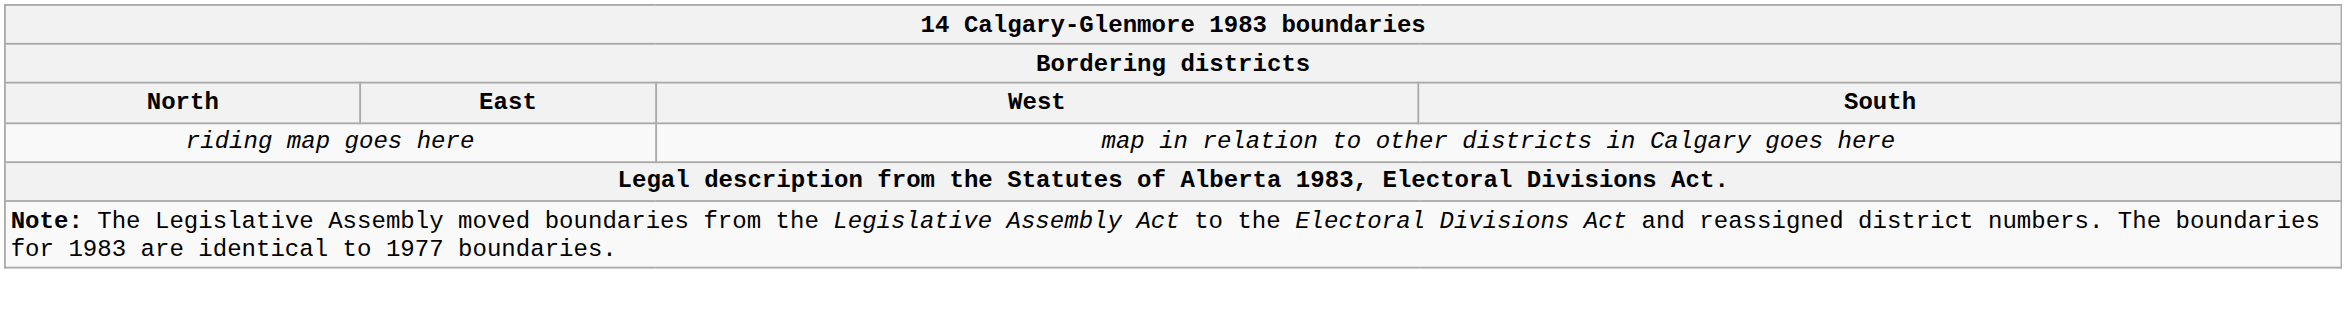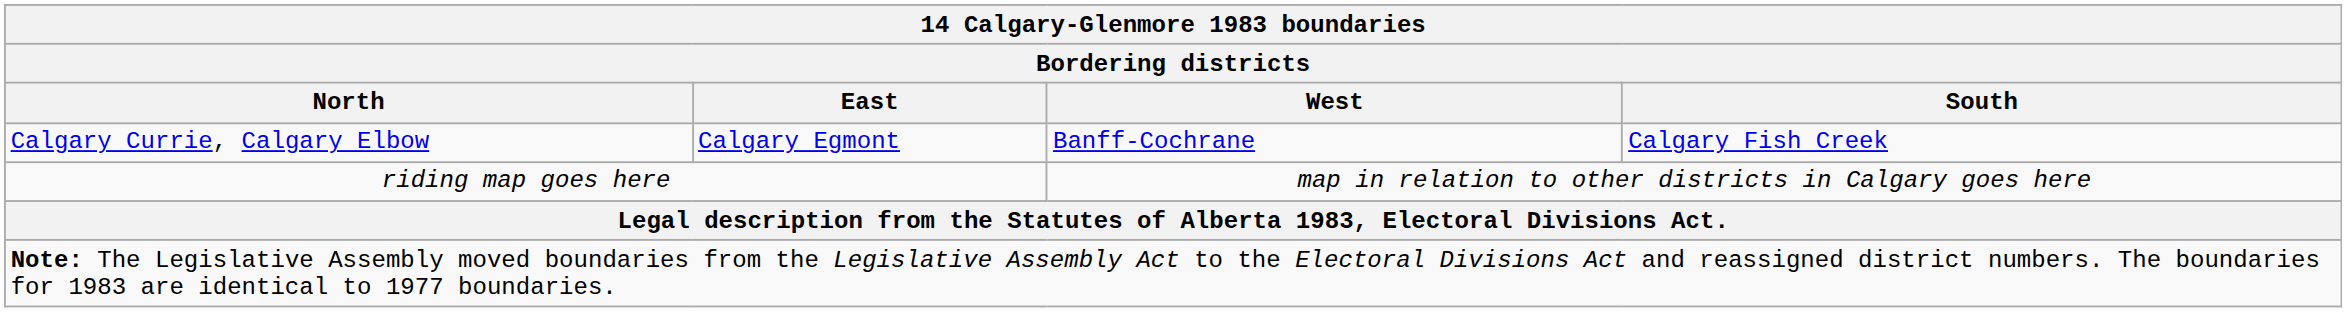+ row: Calgary Currie, Calgary Elbow | Calgary Egmont | Banff-Cochrane | Calgary Fish Creek
